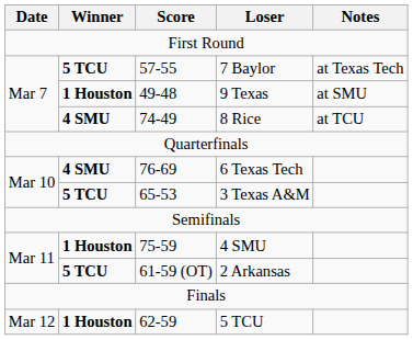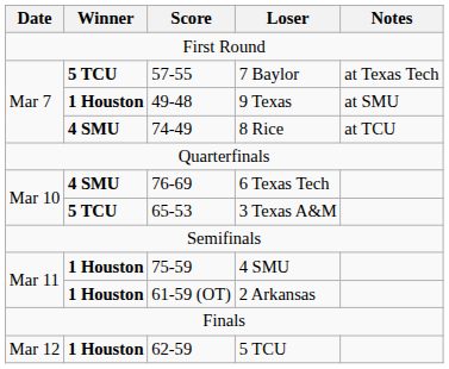2 Arkansas | Winner: 5 TCU -> 1 Houston
